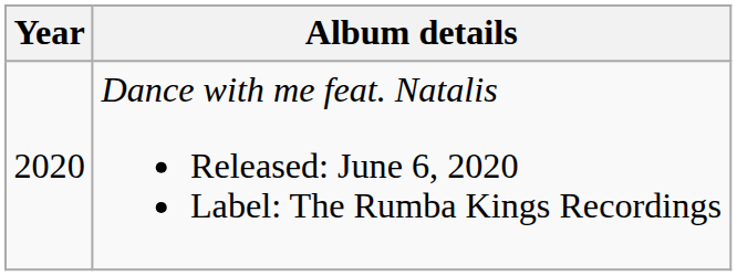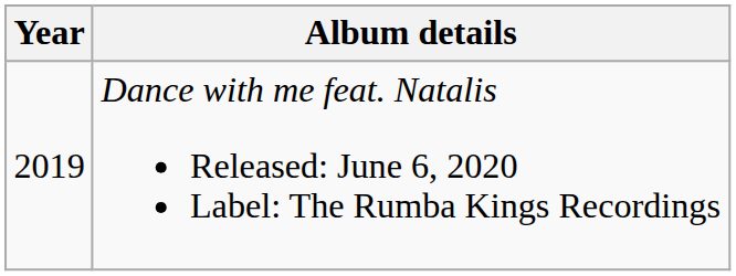row 2 | Year: 2020 -> 2019
